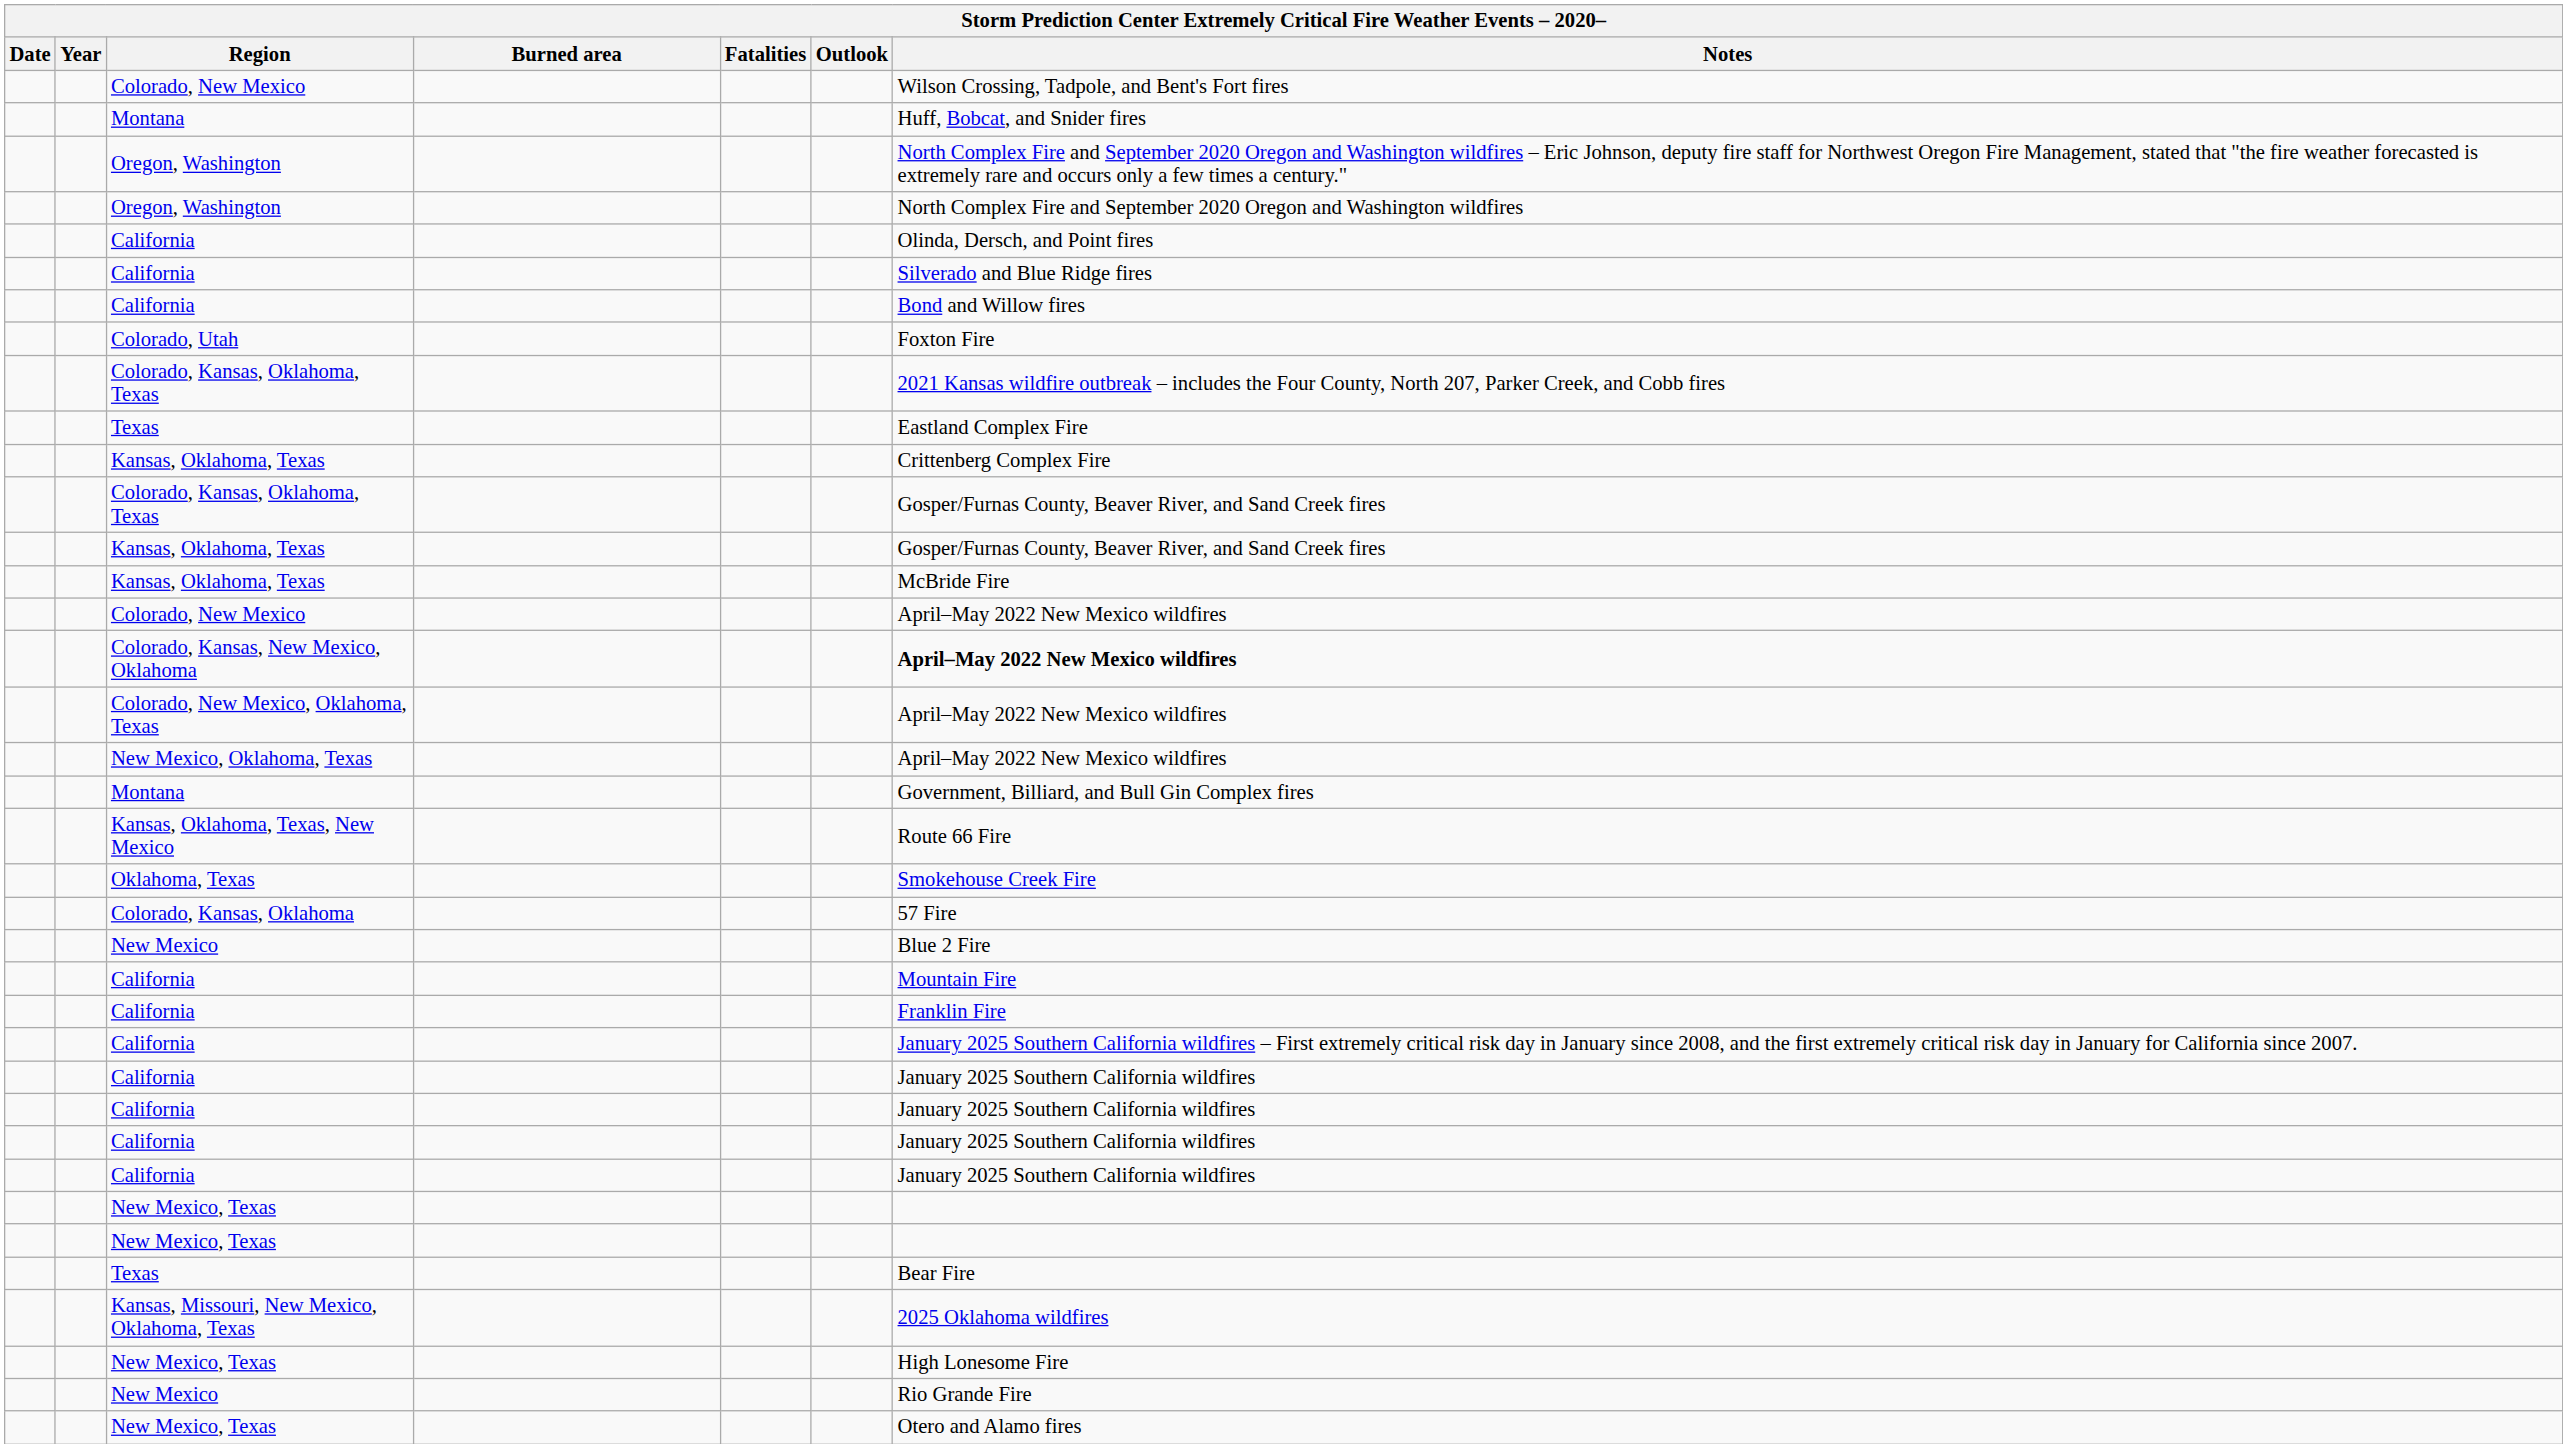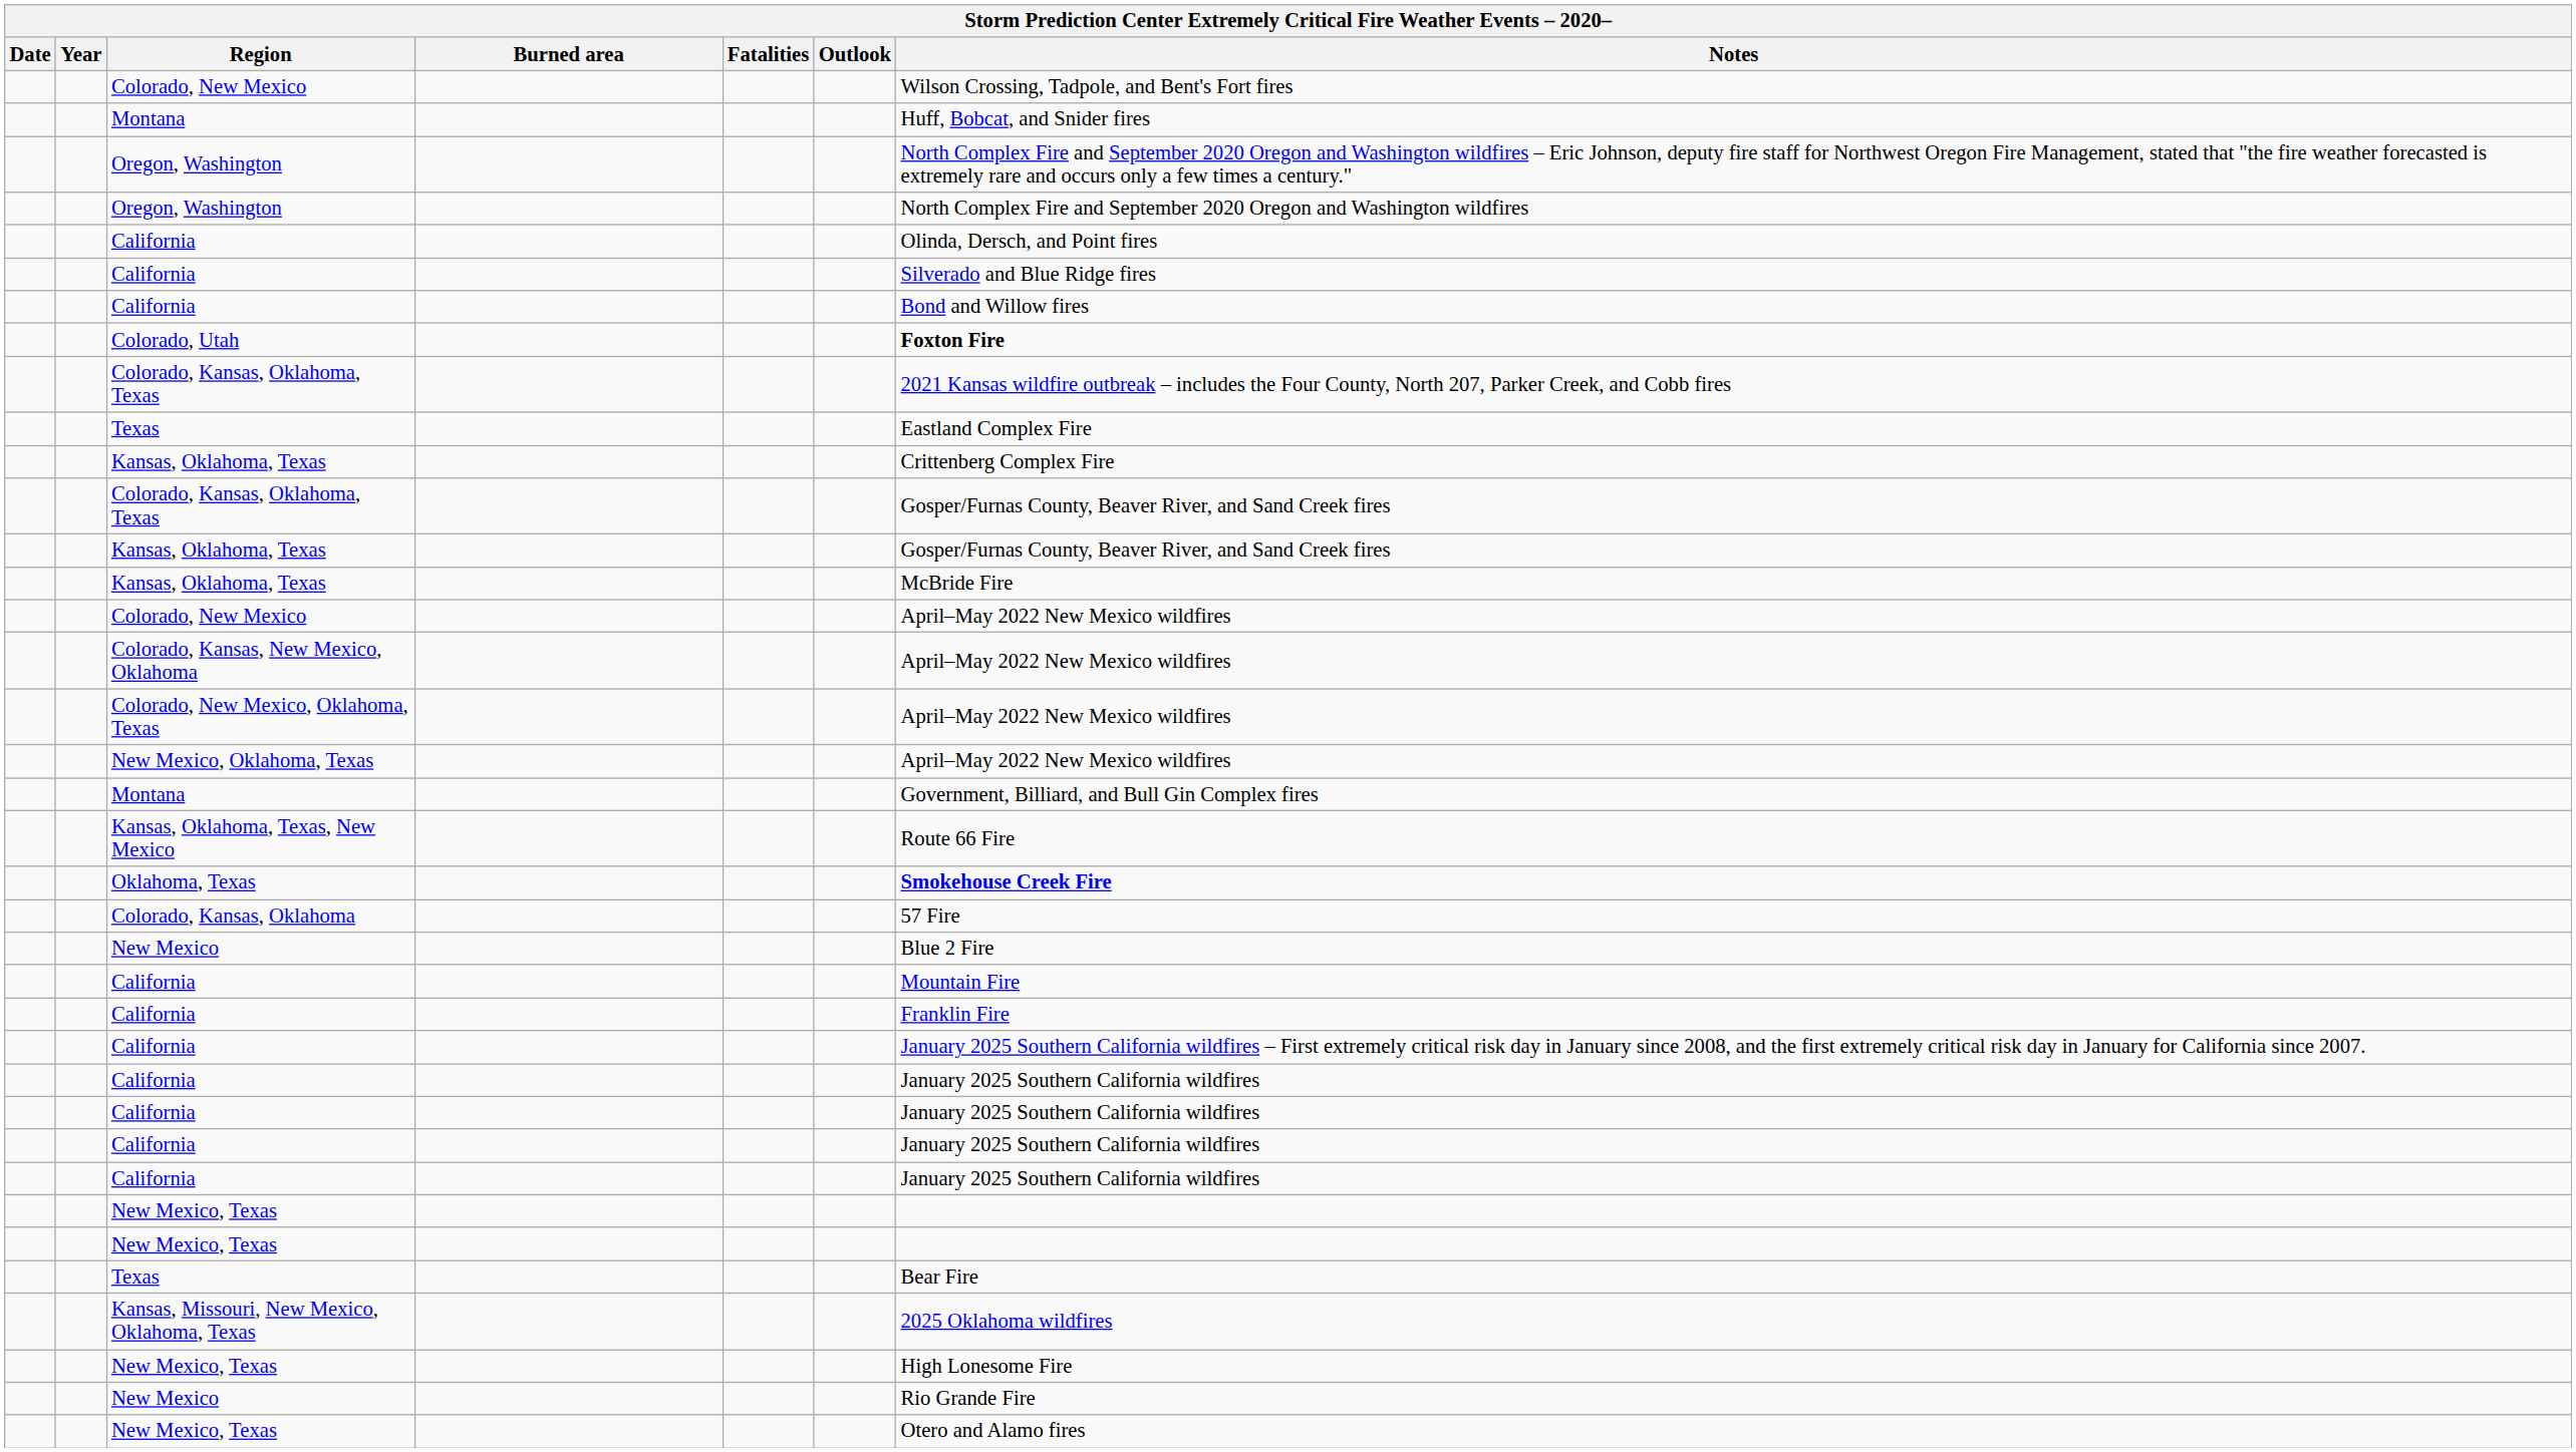Colorado, Utah | Notes: normal -> bold
Colorado, Kansas, New Mexico, Oklahoma | Notes: bold -> normal
Oklahoma, Texas | Notes: normal -> bold
